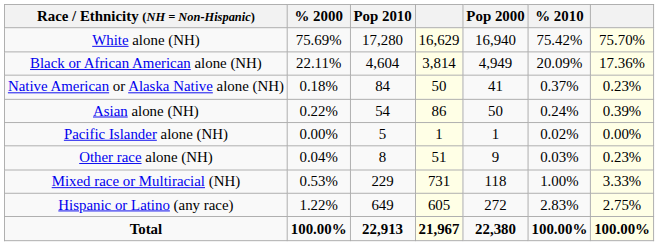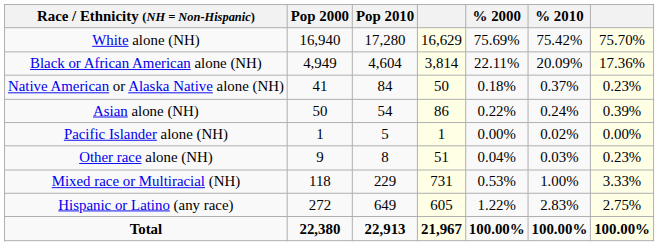columns swapped: Pop 2000 <-> % 2000
